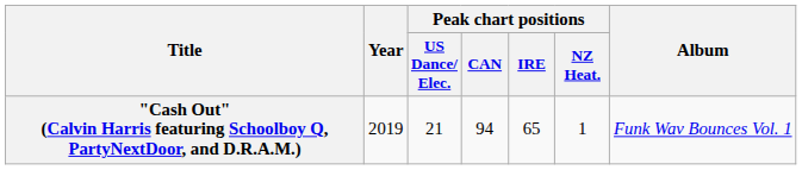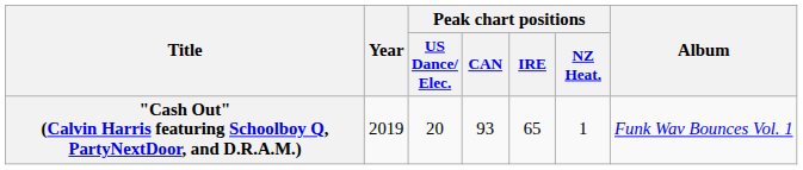row 3 | Peak chart positions / US Dance/ Elec.: 21 -> 20
row 3 | Peak chart positions / CAN: 94 -> 93
